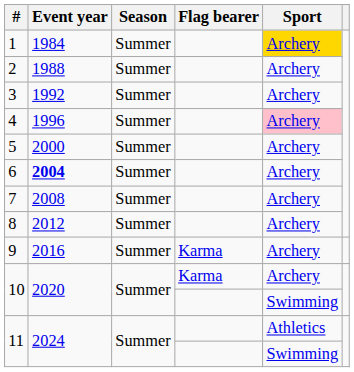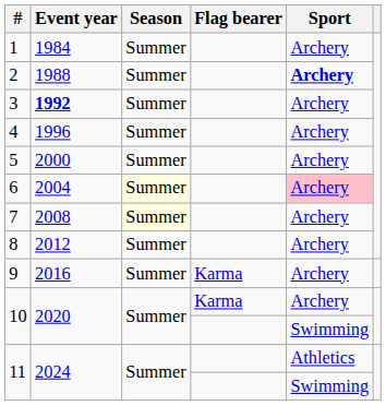1 | Sport: gold background -> no background
2 | Sport: normal -> bold
3 | Event year: normal -> bold
4 | Sport: pink background -> no background
6 | Event year: bold -> normal
6 | Season: no background -> lightyellow background
6 | Sport: no background -> pink background
7 | Season: no background -> lightyellow background
